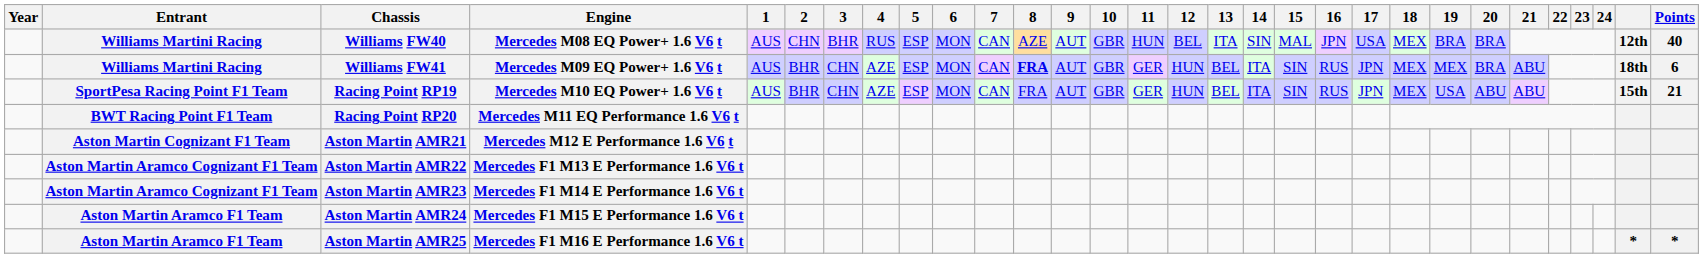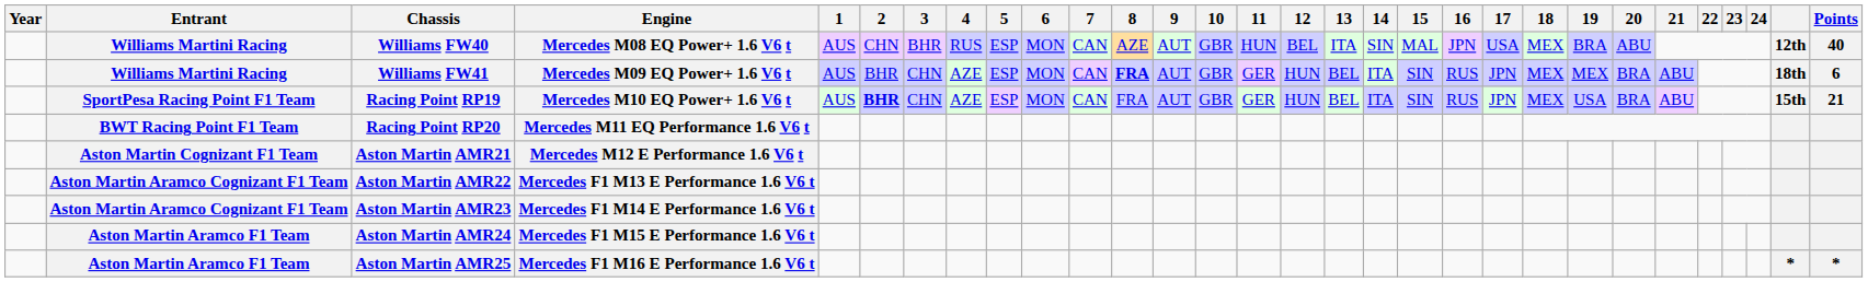Williams FW40 | 20: BRA -> ABU
Racing Point RP19 | 2: normal -> bold
Racing Point RP19 | 20: ABU -> BRA
